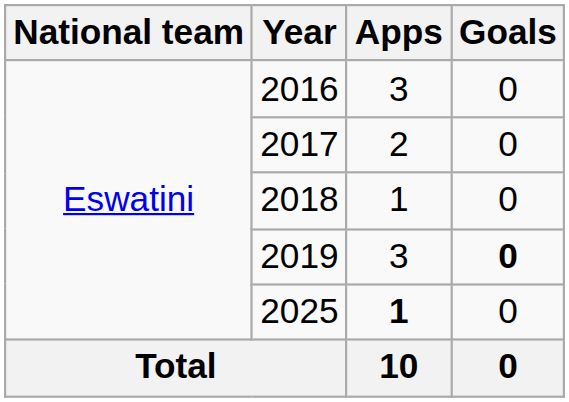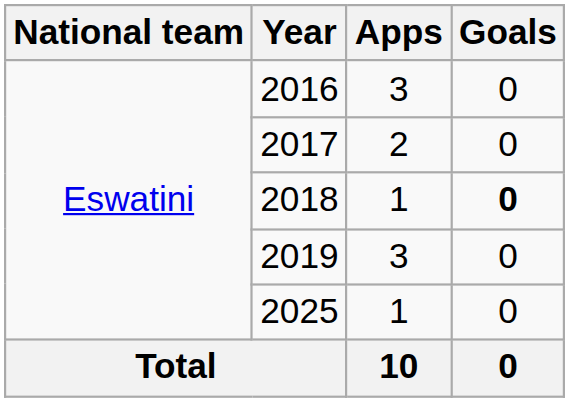2018 | Goals: normal -> bold
2019 | Goals: bold -> normal
2025 | Apps: bold -> normal
